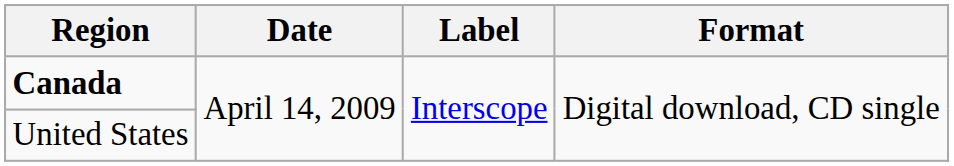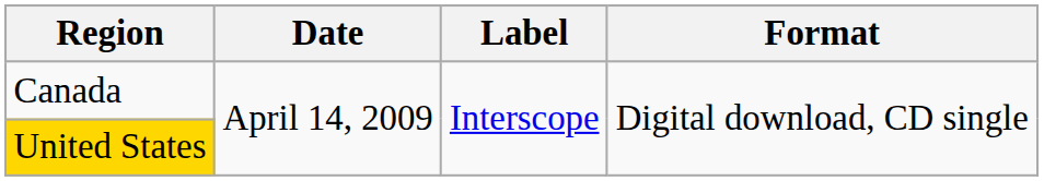Canada | Region: bold -> normal
United States | Region: no background -> gold background
